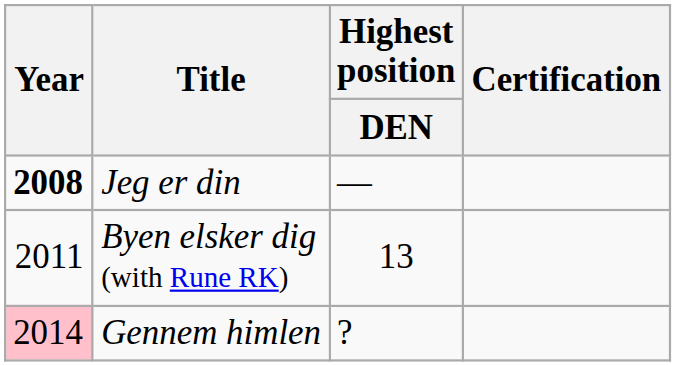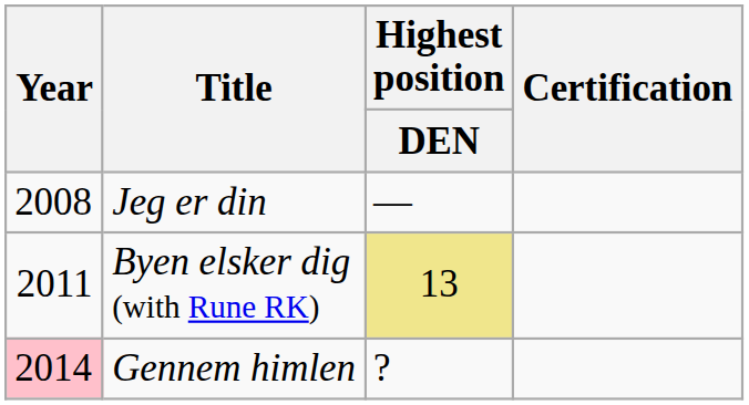Jeg er din | Year: bold -> normal
Byen elsker dig (with Rune RK) | Highest position / DEN: no background -> khaki background
